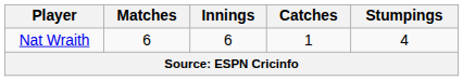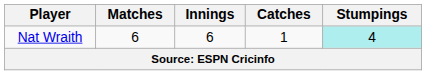Nat Wraith | Stumpings: no background -> paleturquoise background
